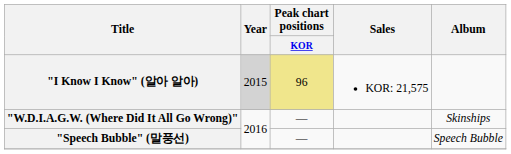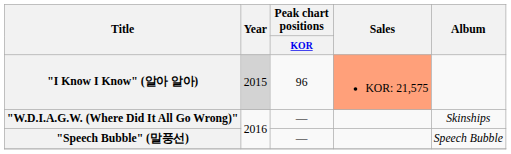"I Know I Know" (알아 알아) | Peak chart positions / KOR: khaki background -> no background
"I Know I Know" (알아 알아) | Sales: no background -> lightsalmon background
